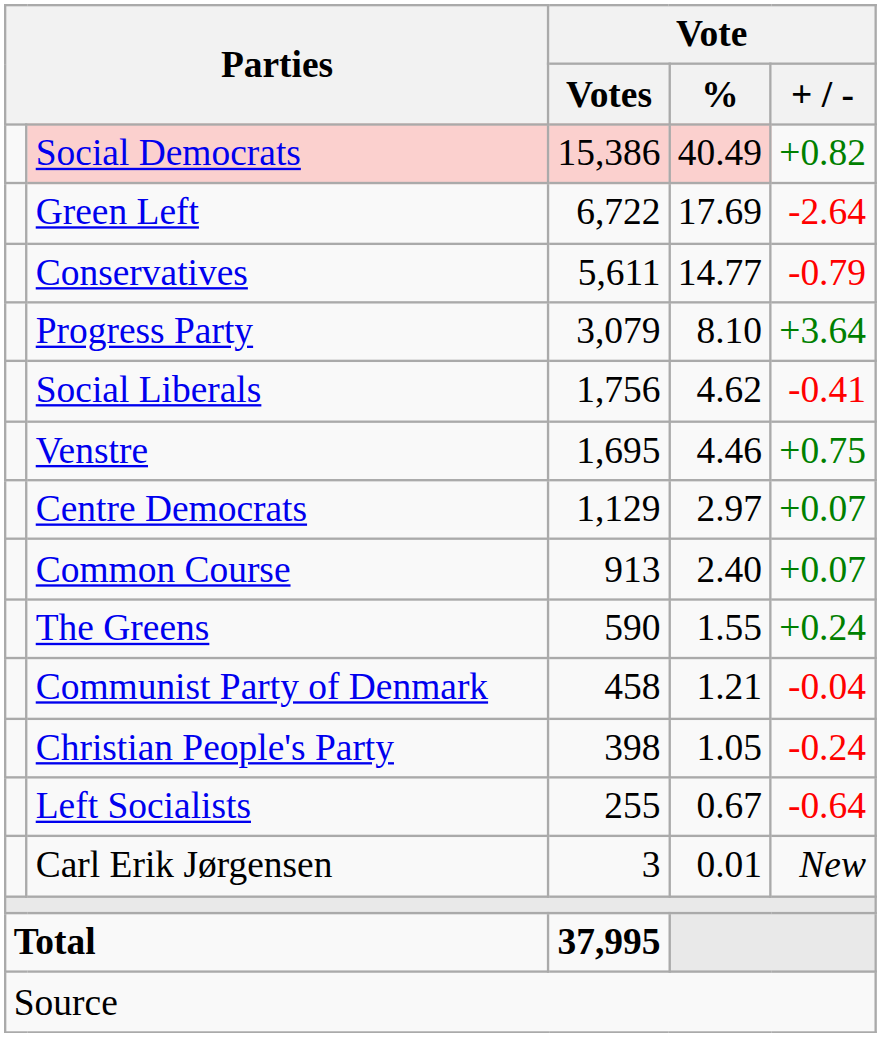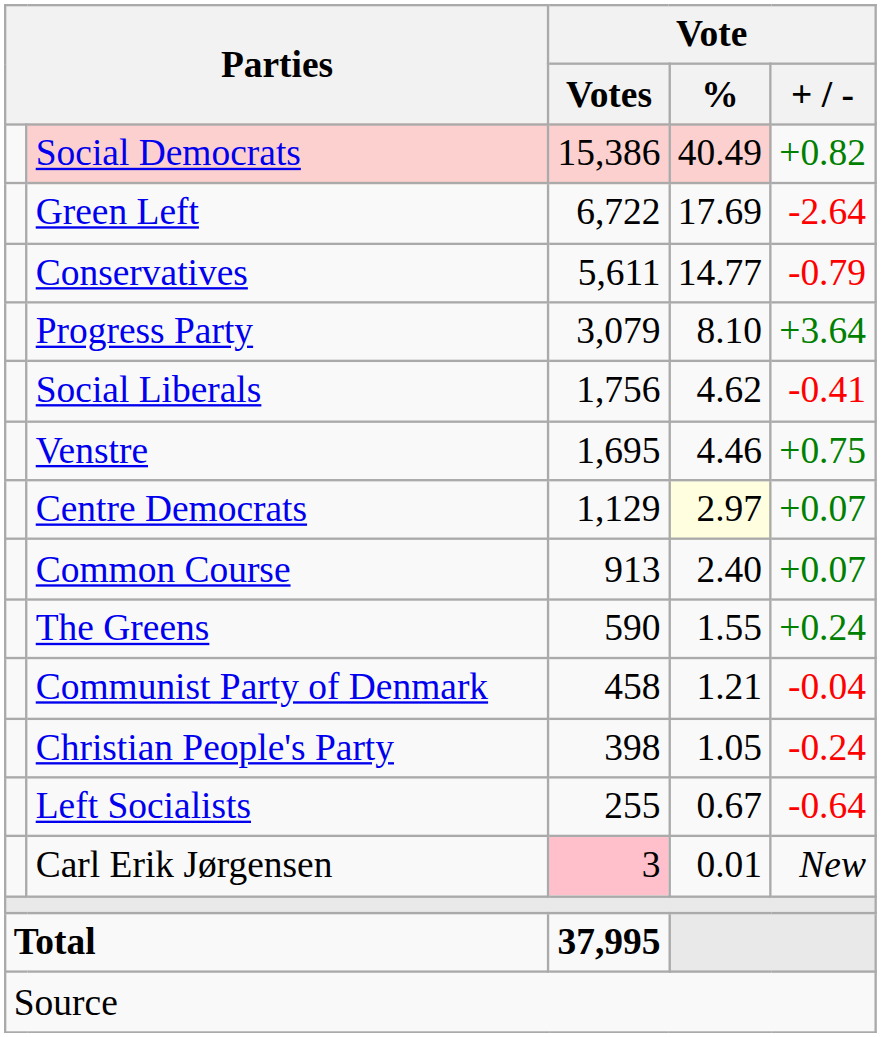Centre Democrats | Vote / %: no background -> lightyellow background
Carl Erik Jørgensen | Vote / Votes: no background -> pink background
